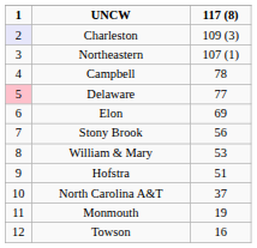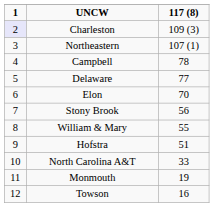Delaware | 1: pink background -> no background
Elon | 117 (8): 69 -> 70
William & Mary | 117 (8): 53 -> 55
North Carolina A&T | 117 (8): 37 -> 33
